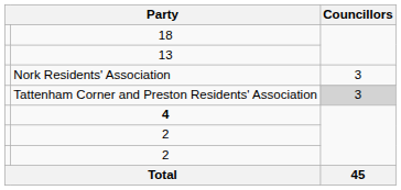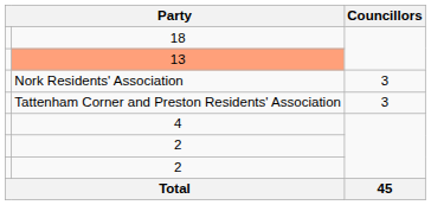13 | column 2: no background -> lightsalmon background
Tattenham Corner and Preston Residents' Association | Councillors: lightgrey background -> no background
4 | column 2: bold -> normal
